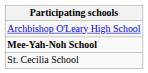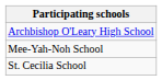row 3 | column 1: bold -> normal
